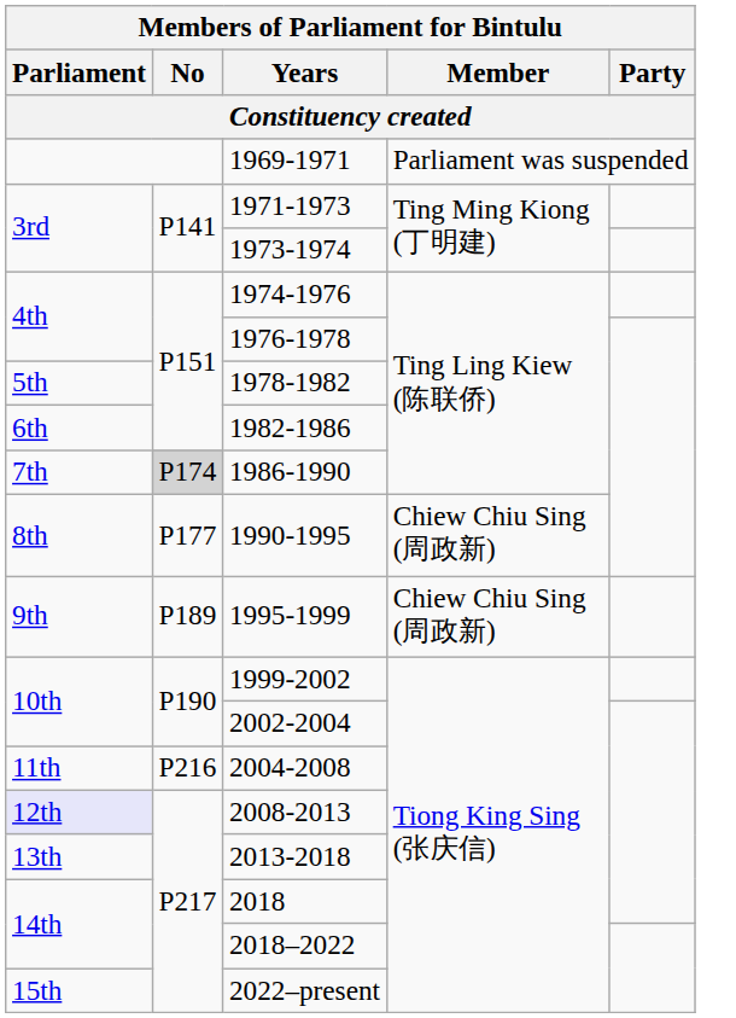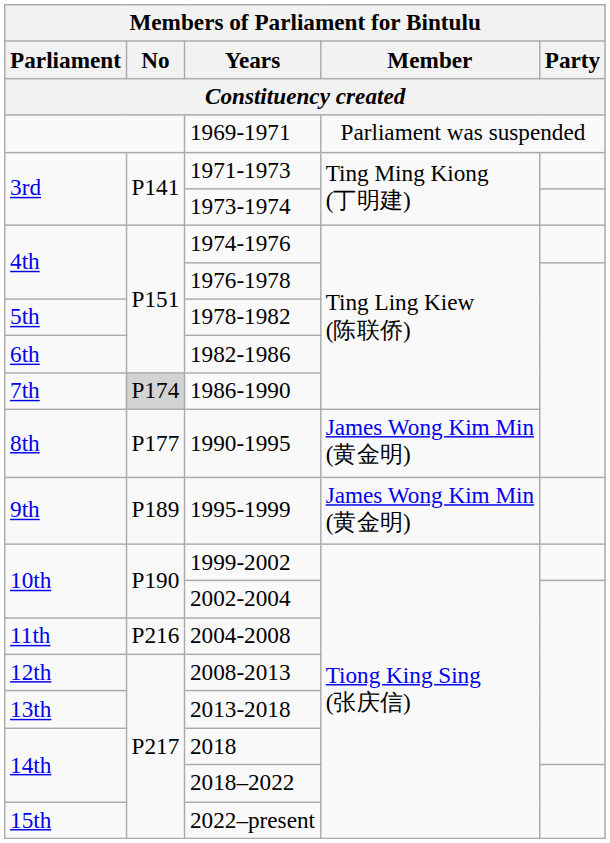1990-1995 | Member: Chiew Chiu Sing (周政新) -> James Wong Kim Min (黄金明)
1995-1999 | Member: Chiew Chiu Sing (周政新) -> James Wong Kim Min (黄金明)
2008-2013 | Parliament: lavender background -> no background
